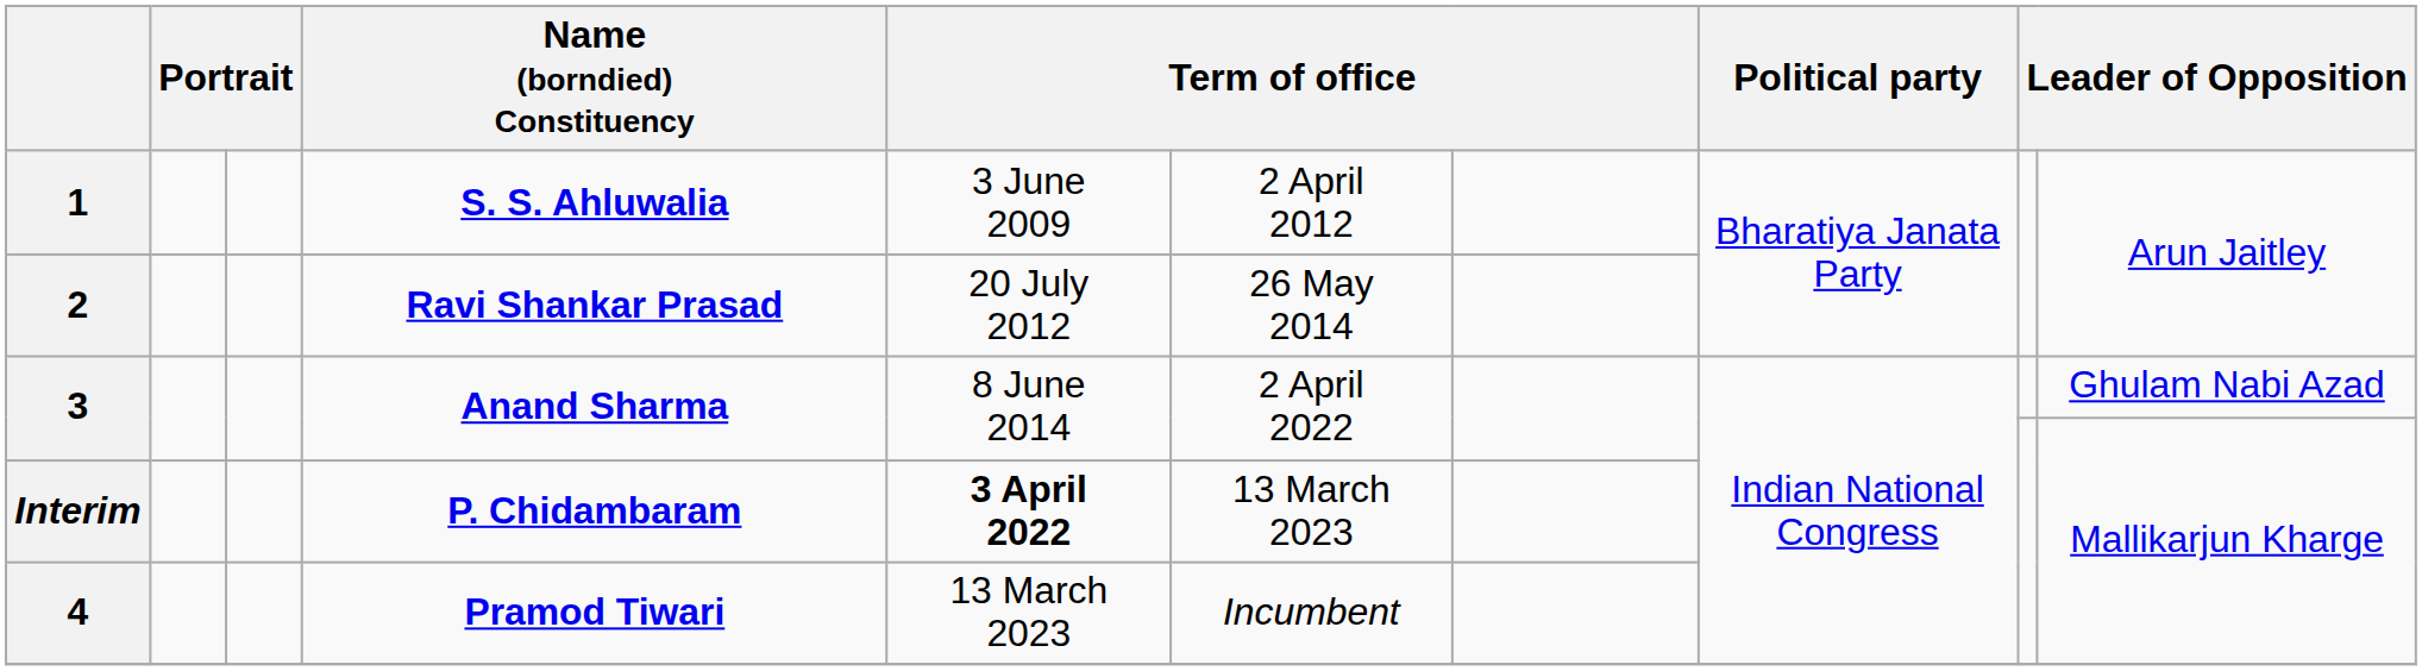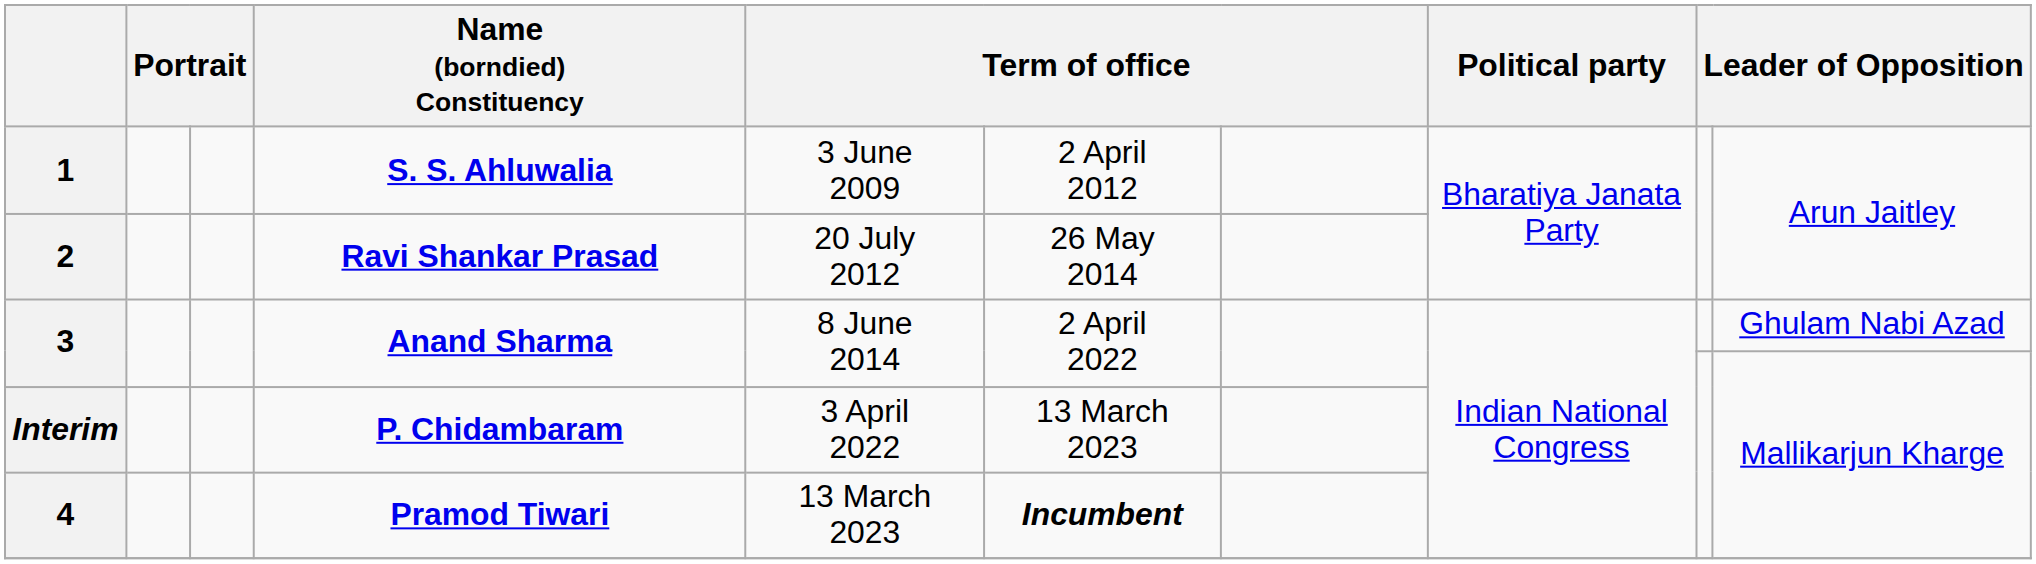Interim | column 5: bold -> normal
4 | column 6: normal -> bold
